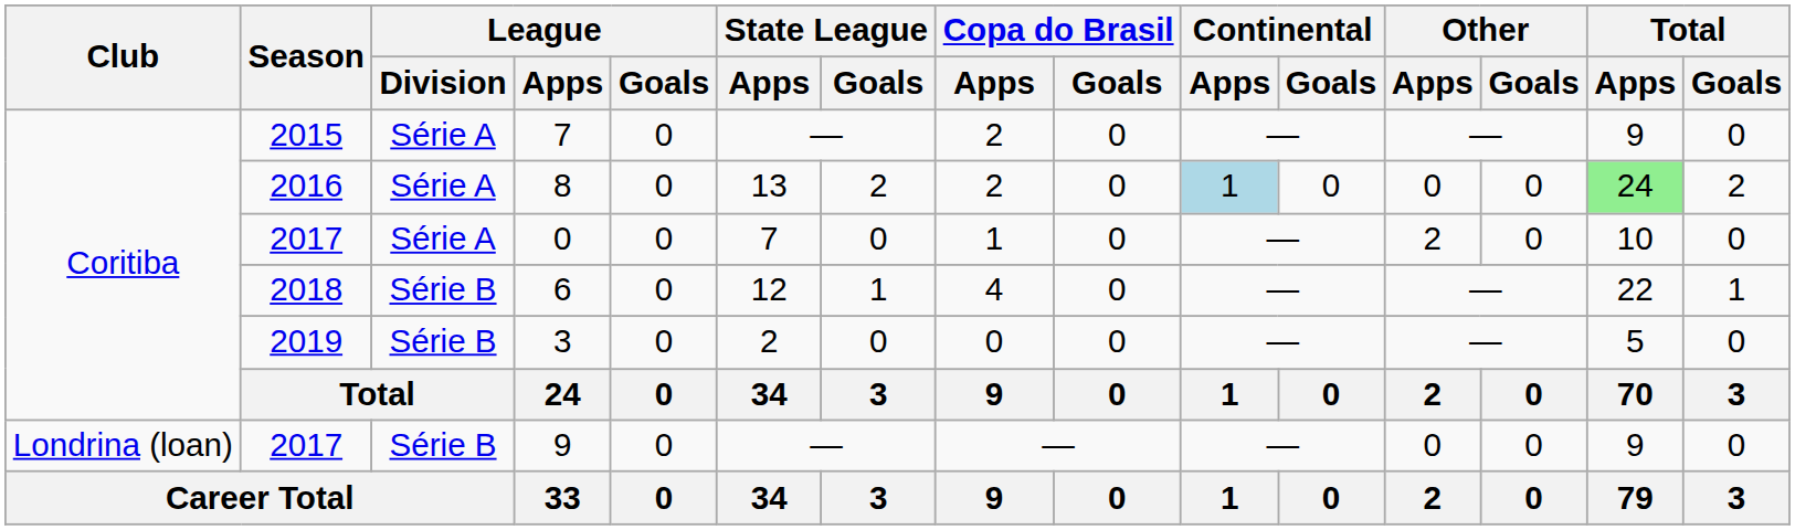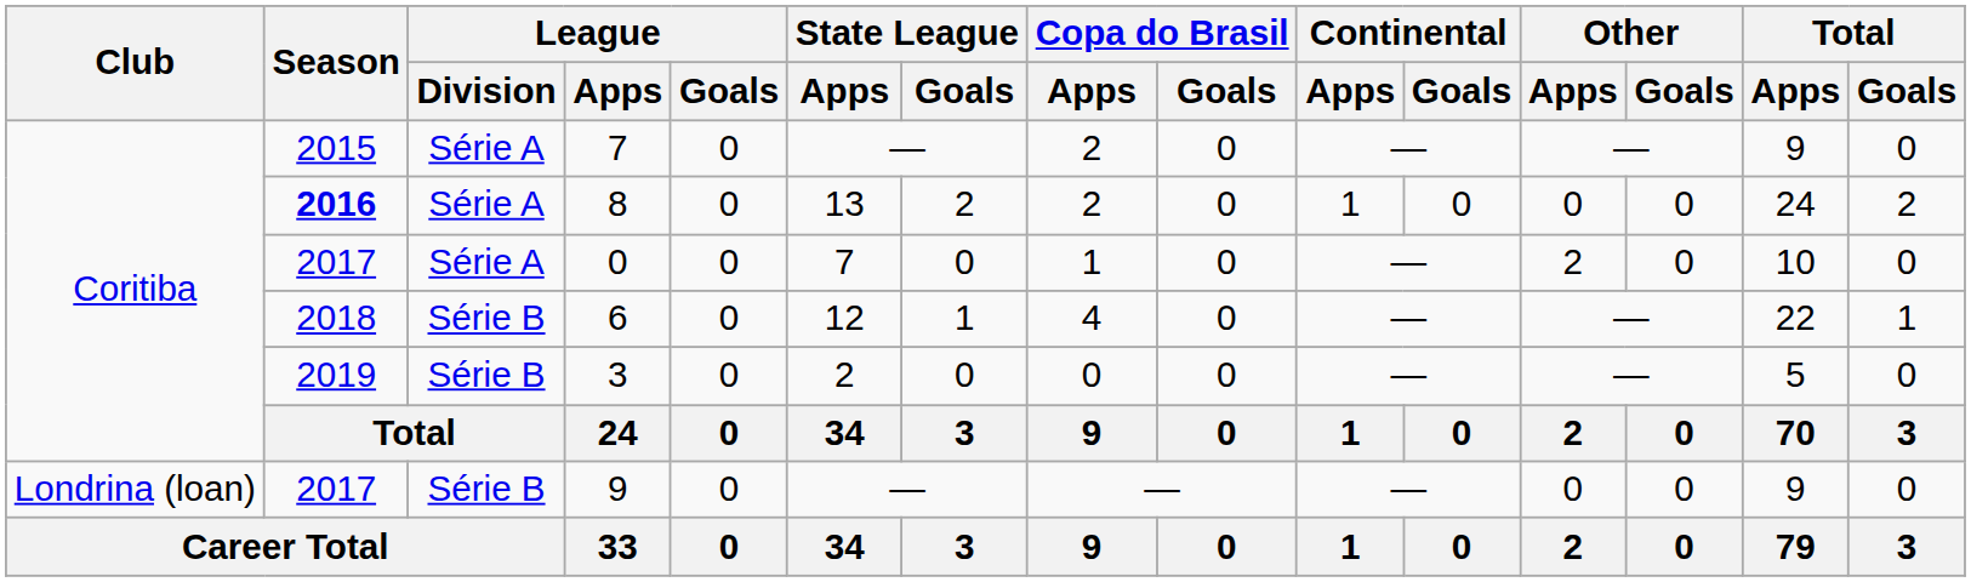8 | Season: normal -> bold
8 | Continental / Apps: lightblue background -> no background
8 | Total / Apps: lightgreen background -> no background
